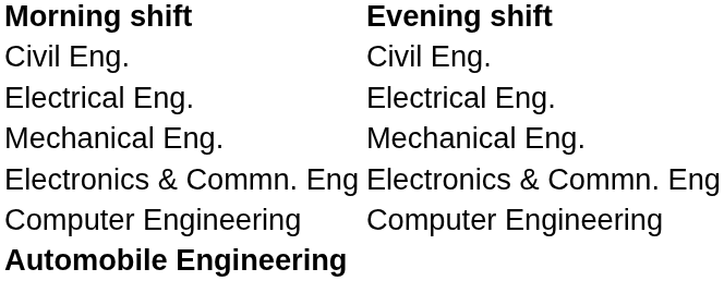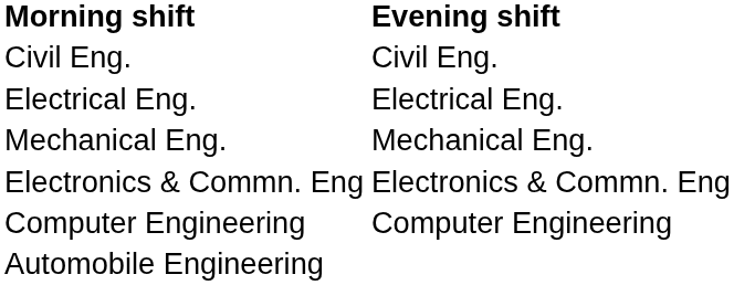Automobile Engineering | Morning shift: bold -> normal
